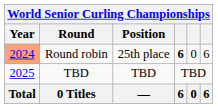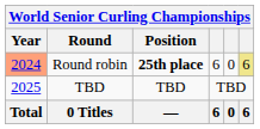Round robin | Position: normal -> bold
Round robin | column 4: bold -> normal
Round robin | column 6: no background -> khaki background
